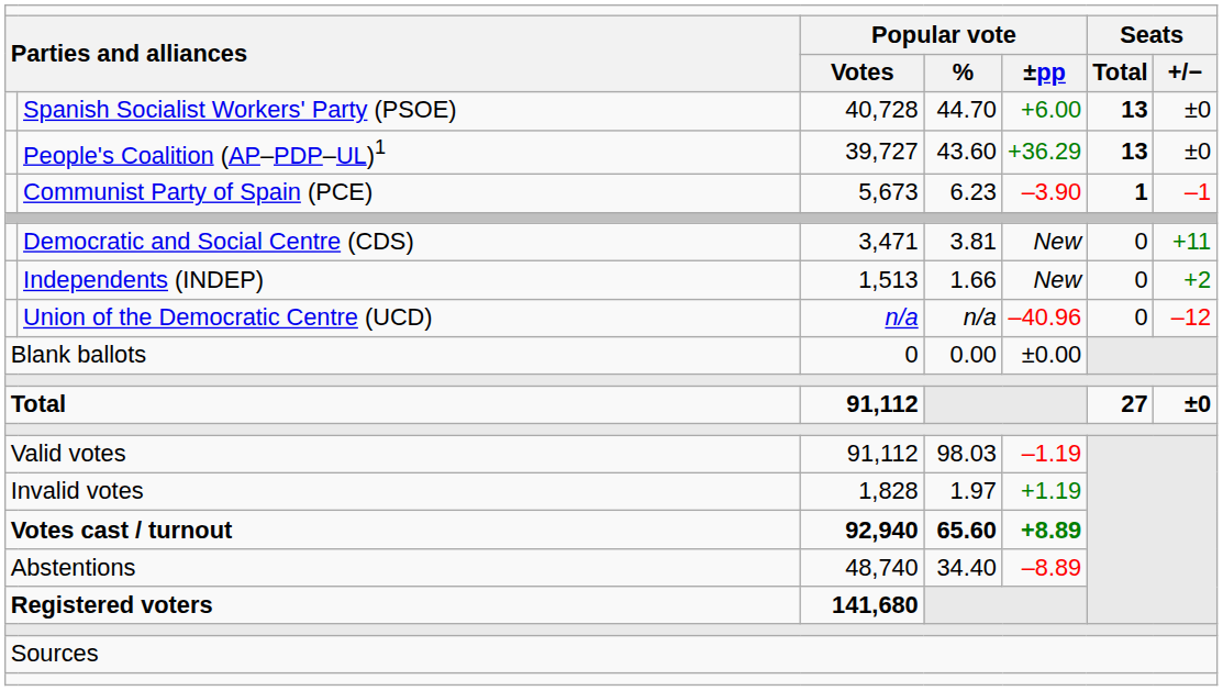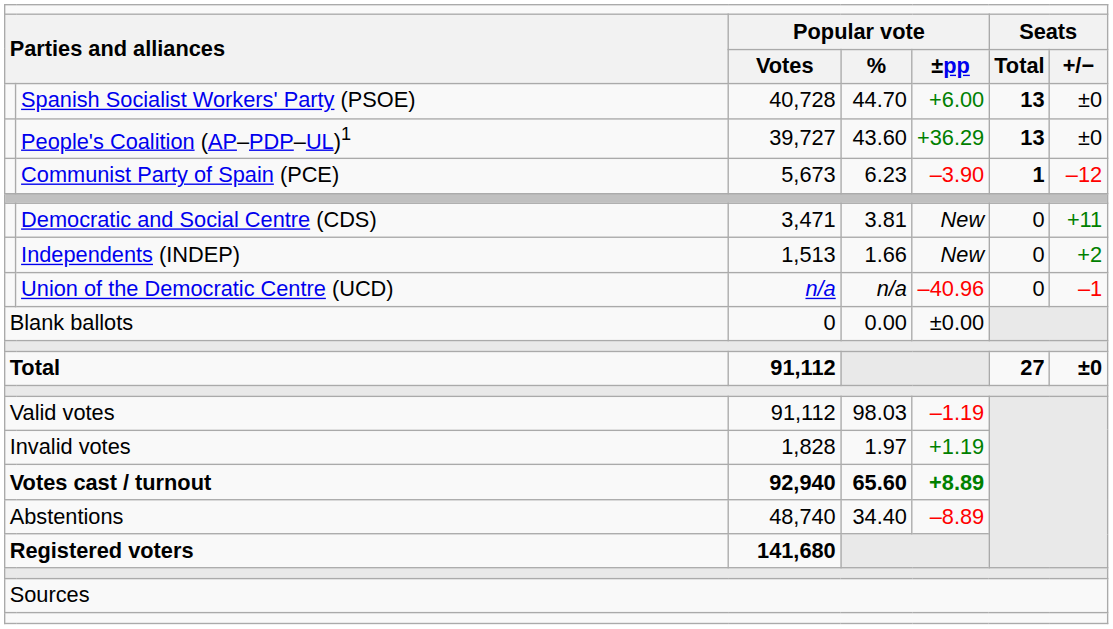Communist Party of Spain (PCE) | column 7: –1 -> –12
Union of the Democratic Centre (UCD) | column 7: –12 -> –1
